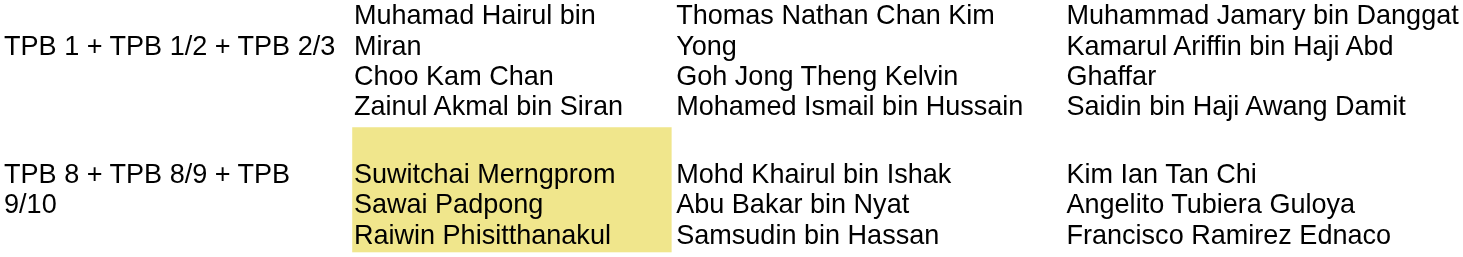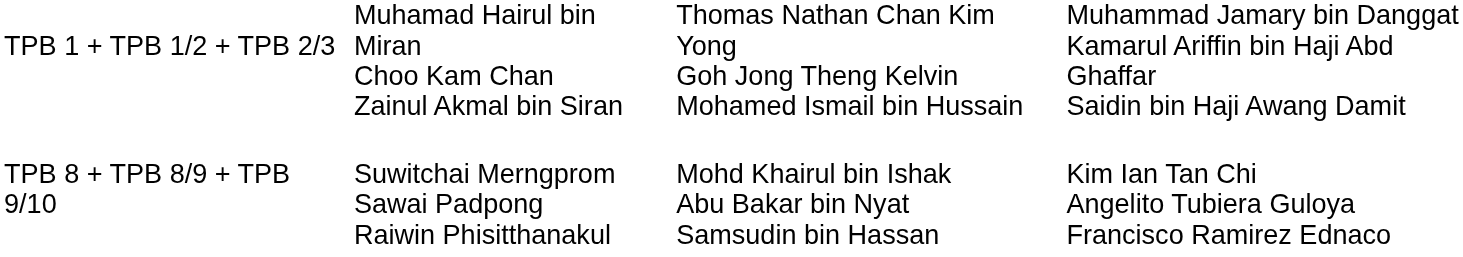TPB 8 + TPB 8/9 + TPB 9/10 | column 2: khaki background -> no background
